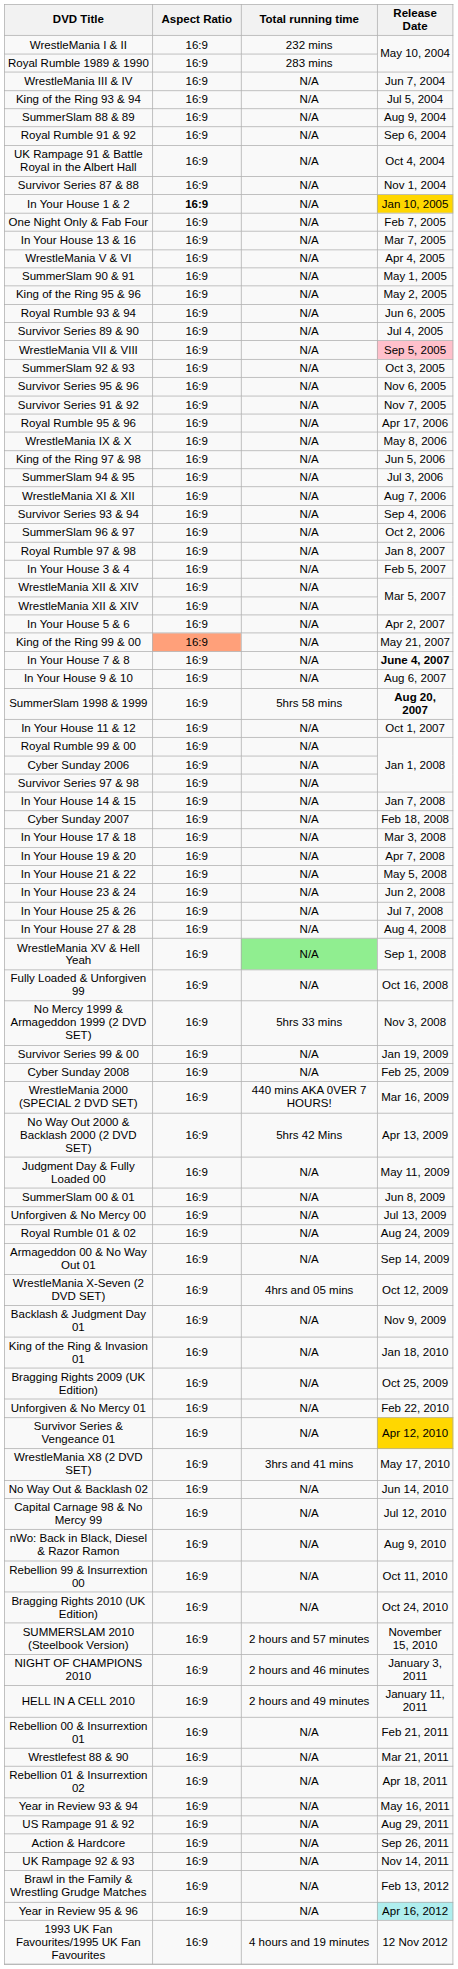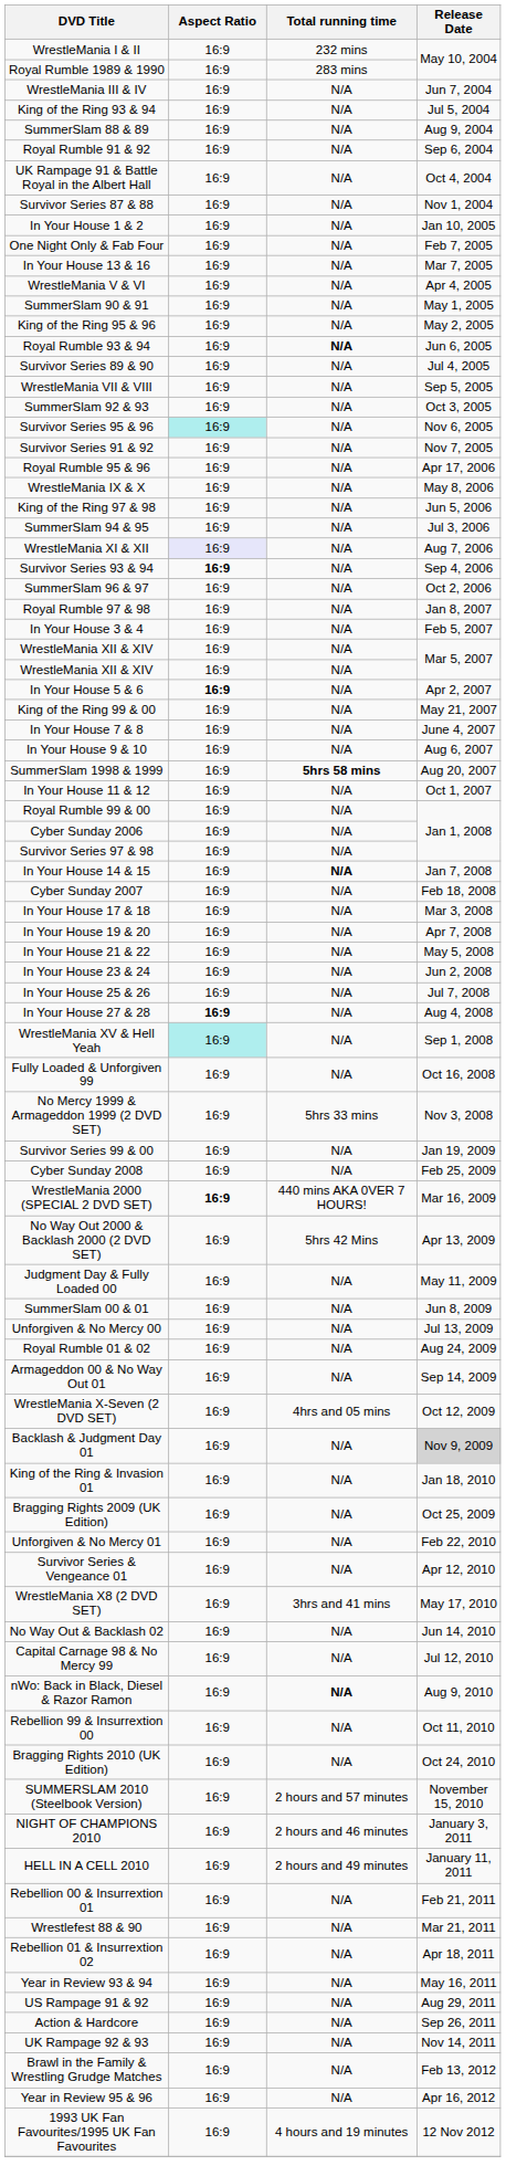In Your House 1 & 2 | Aspect Ratio: bold -> normal
In Your House 1 & 2 | Release Date: gold background -> no background
Royal Rumble 93 & 94 | Total running time: normal -> bold
WrestleMania VII & VIII | Release Date: pink background -> no background
Survivor Series 95 & 96 | Aspect Ratio: no background -> paleturquoise background
WrestleMania XI & XII | Aspect Ratio: no background -> lavender background
Survivor Series 93 & 94 | Aspect Ratio: normal -> bold
In Your House 5 & 6 | Aspect Ratio: normal -> bold
King of the Ring 99 & 00 | Aspect Ratio: lightsalmon background -> no background
In Your House 7 & 8 | Release Date: bold -> normal
SummerSlam 1998 & 1999 | Total running time: normal -> bold
SummerSlam 1998 & 1999 | Release Date: bold -> normal
In Your House 14 & 15 | Total running time: normal -> bold
In Your House 27 & 28 | Aspect Ratio: normal -> bold
WrestleMania XV & Hell Yeah | Aspect Ratio: no background -> paleturquoise background
WrestleMania XV & Hell Yeah | Total running time: lightgreen background -> no background
WrestleMania 2000 (SPECIAL 2 DVD SET) | Aspect Ratio: normal -> bold
Backlash & Judgment Day 01 | Release Date: no background -> lightgrey background
Survivor Series & Vengeance 01 | Release Date: gold background -> no background
nWo: Back in Black, Diesel & Razor Ramon | Total running time: normal -> bold
Year in Review 95 & 96 | Release Date: paleturquoise background -> no background
